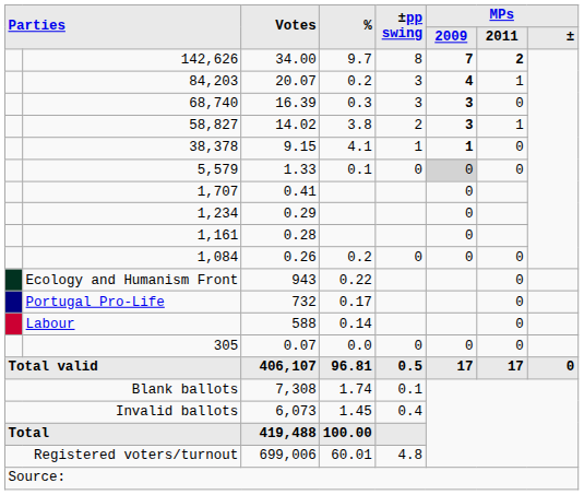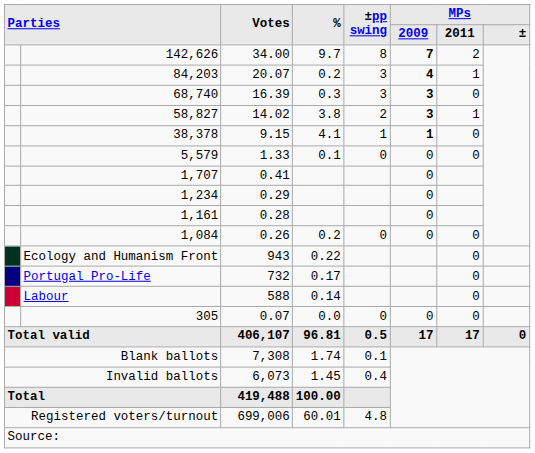142,626 | MPs / 2011: bold -> normal
5,579 | MPs / 2009: lightgrey background -> no background
